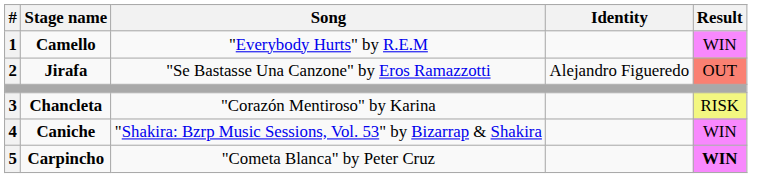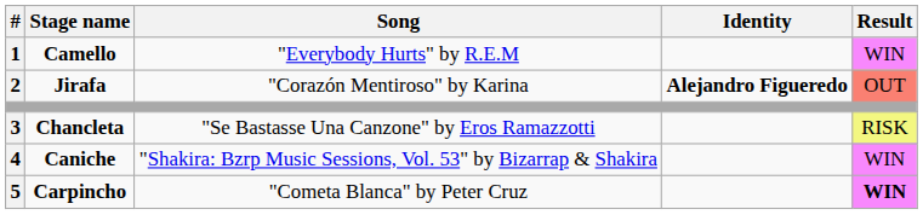Jirafa | Song: "Se Bastasse Una Canzone" by Eros Ramazzotti -> "Corazón Mentiroso" by Karina
Jirafa | Identity: normal -> bold
Chancleta | Song: "Corazón Mentiroso" by Karina -> "Se Bastasse Una Canzone" by Eros Ramazzotti
